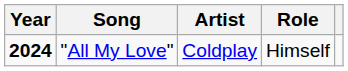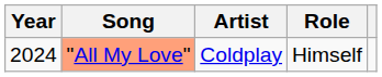row 2 | Year: bold -> normal
row 2 | Song: no background -> lightsalmon background
